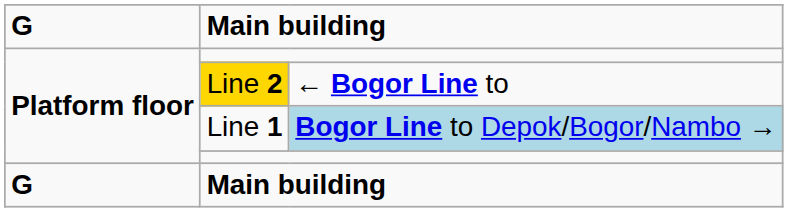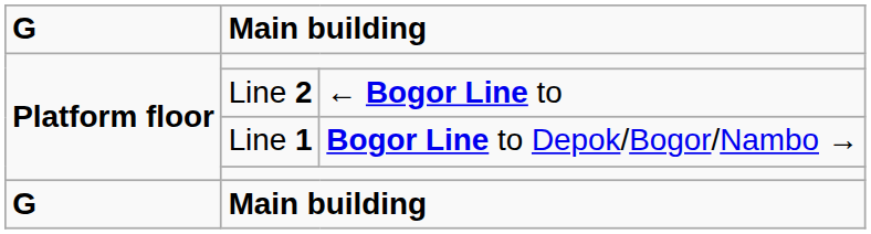Line 2 | column 2: gold background -> no background
Line 1 | column 3: lightblue background -> no background
